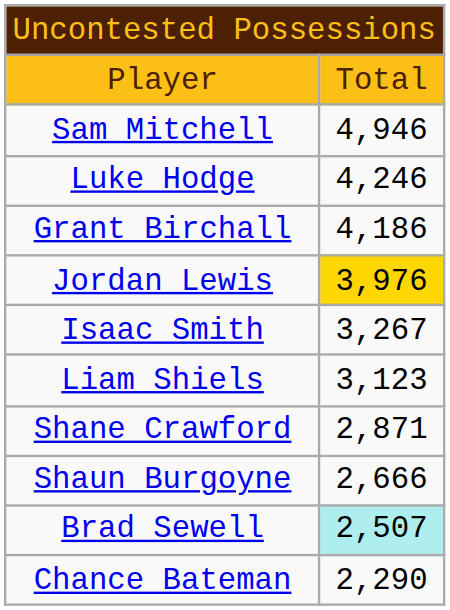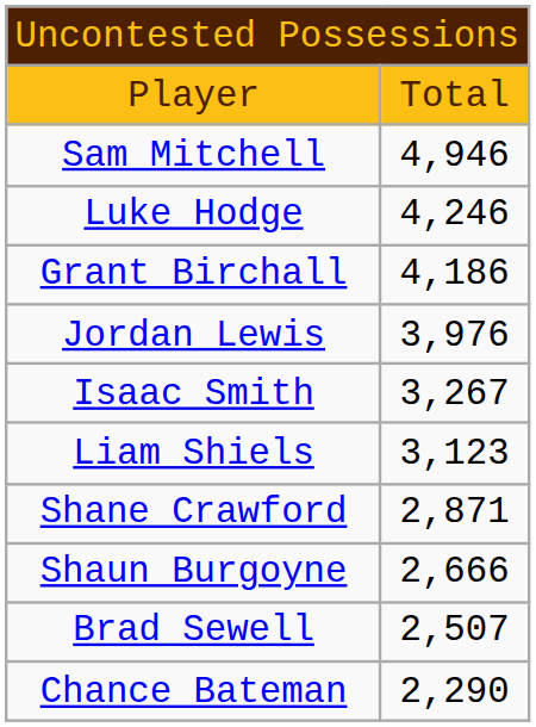Jordan Lewis | column 2: gold background -> no background
Brad Sewell | column 2: paleturquoise background -> no background
